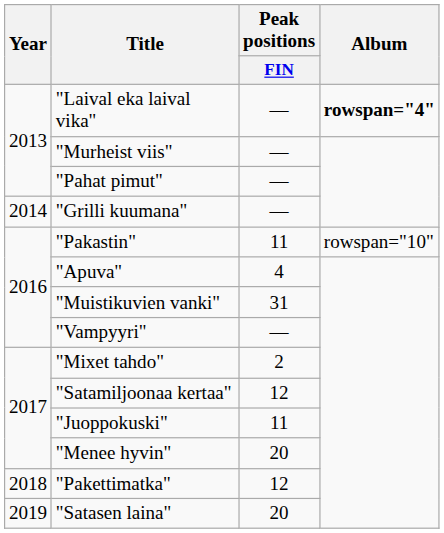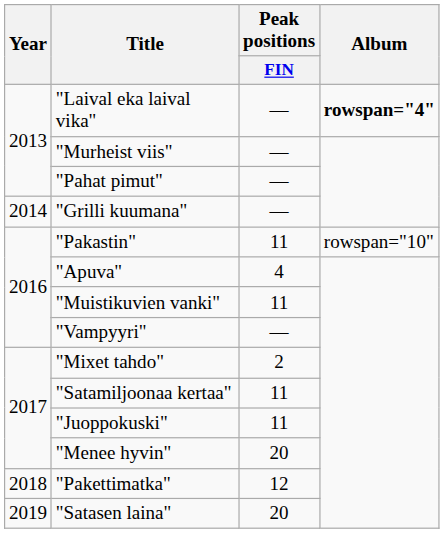"Muistikuvien vanki" | Peak positions / FIN: 31 -> 11
"Satamiljoonaa kertaa" | Peak positions / FIN: 12 -> 11
